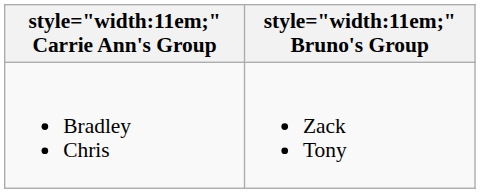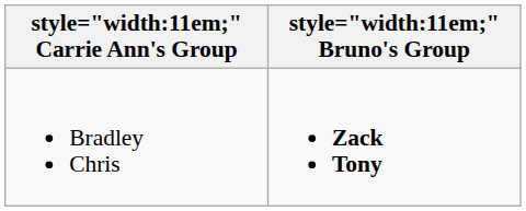Bradley Chris | style="width:11em;" Bruno's Group: normal -> bold
